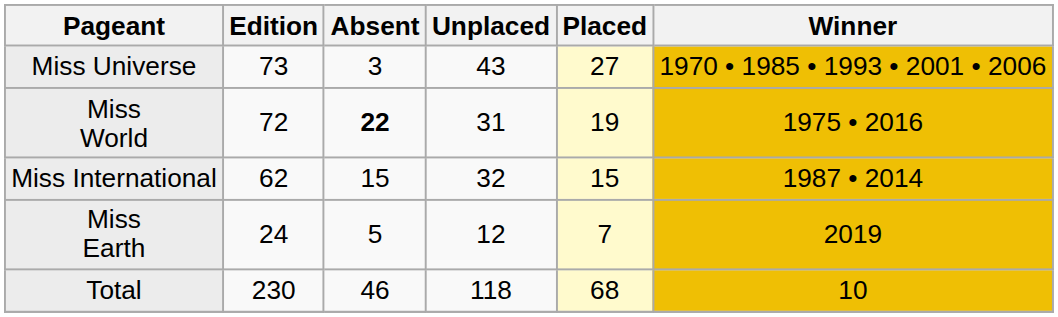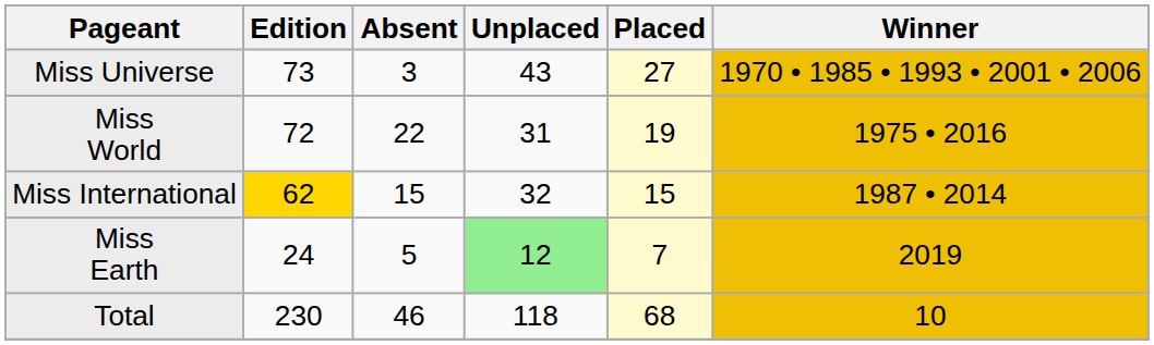Miss World | Absent: bold -> normal
Miss International | Edition: no background -> gold background
Miss Earth | Unplaced: no background -> lightgreen background
